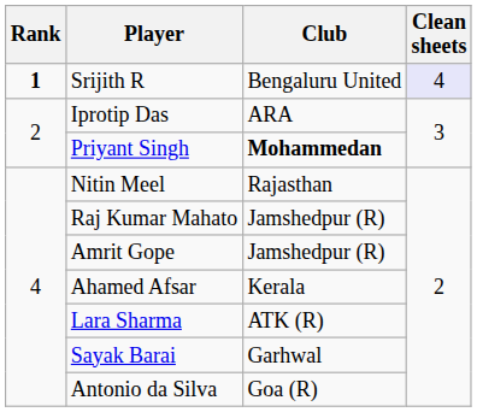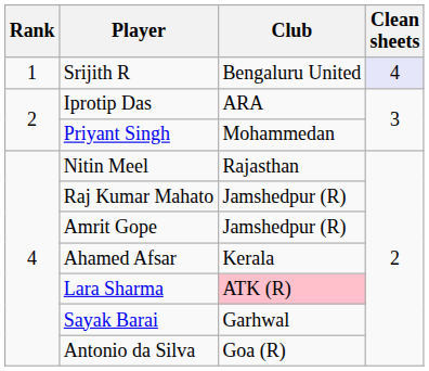Srijith R | Rank: bold -> normal
Priyant Singh | Club: bold -> normal
Lara Sharma | Club: no background -> pink background
